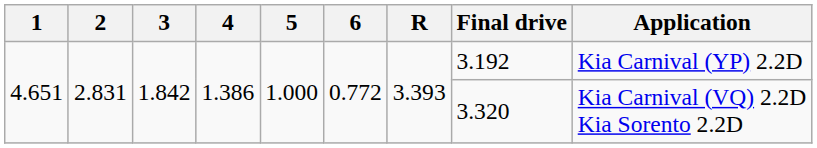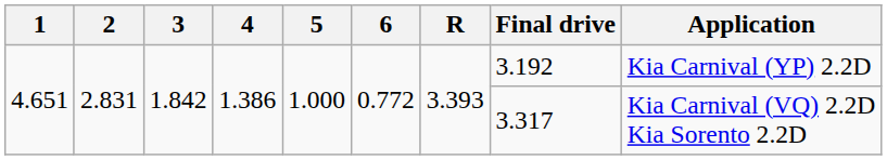row 3 | Final drive: 3.320 -> 3.317
